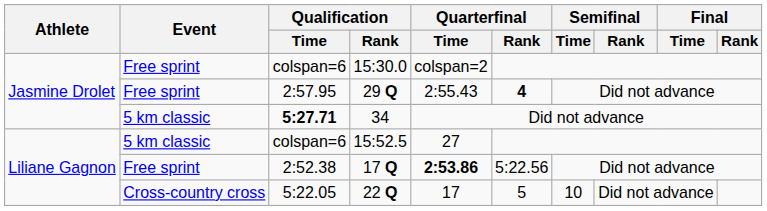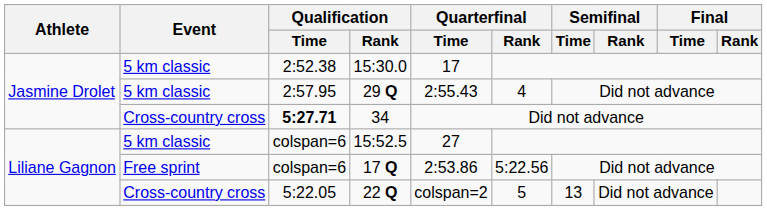15:30.0 | Event: Free sprint -> 5 km classic
15:30.0 | Qualification / Time: colspan=6 -> 2:52.38
15:30.0 | Quarterfinal / Time: colspan=2 -> 17
29 Q | Event: Free sprint -> 5 km classic
29 Q | Quarterfinal / Rank: bold -> normal
34 | Event: 5 km classic -> Cross-country cross
17 Q | Qualification / Time: 2:52.38 -> colspan=6
17 Q | Quarterfinal / Time: bold -> normal
22 Q | Quarterfinal / Time: 17 -> colspan=2
22 Q | Semifinal / Time: 10 -> 13
